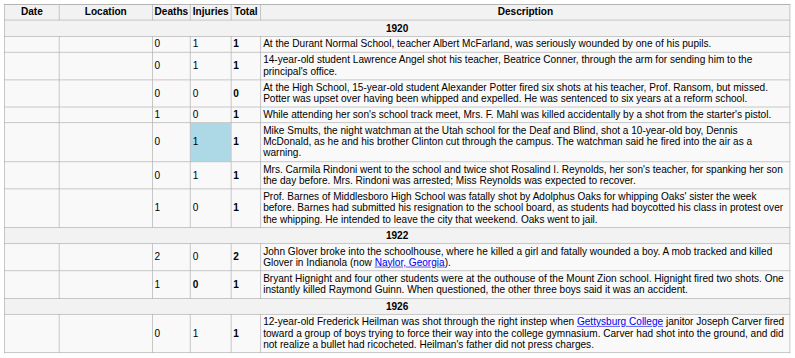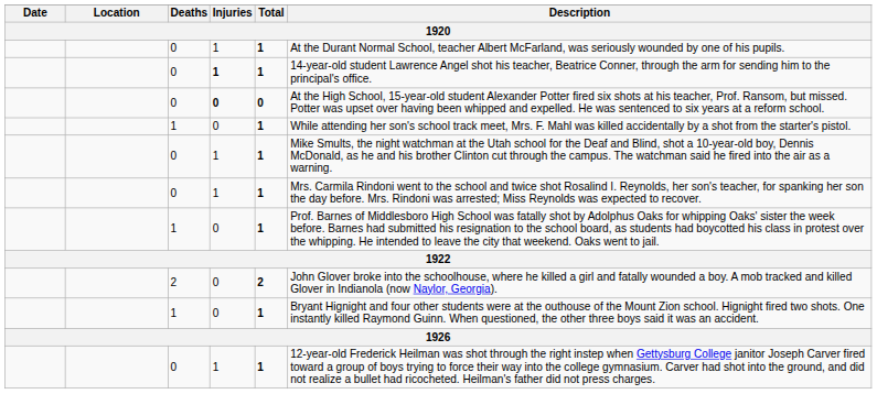row 4 | Injuries: normal -> bold
row 5 | Injuries: normal -> bold
row 7 | Injuries: lightblue background -> no background
row 12 | Injuries: bold -> normal
